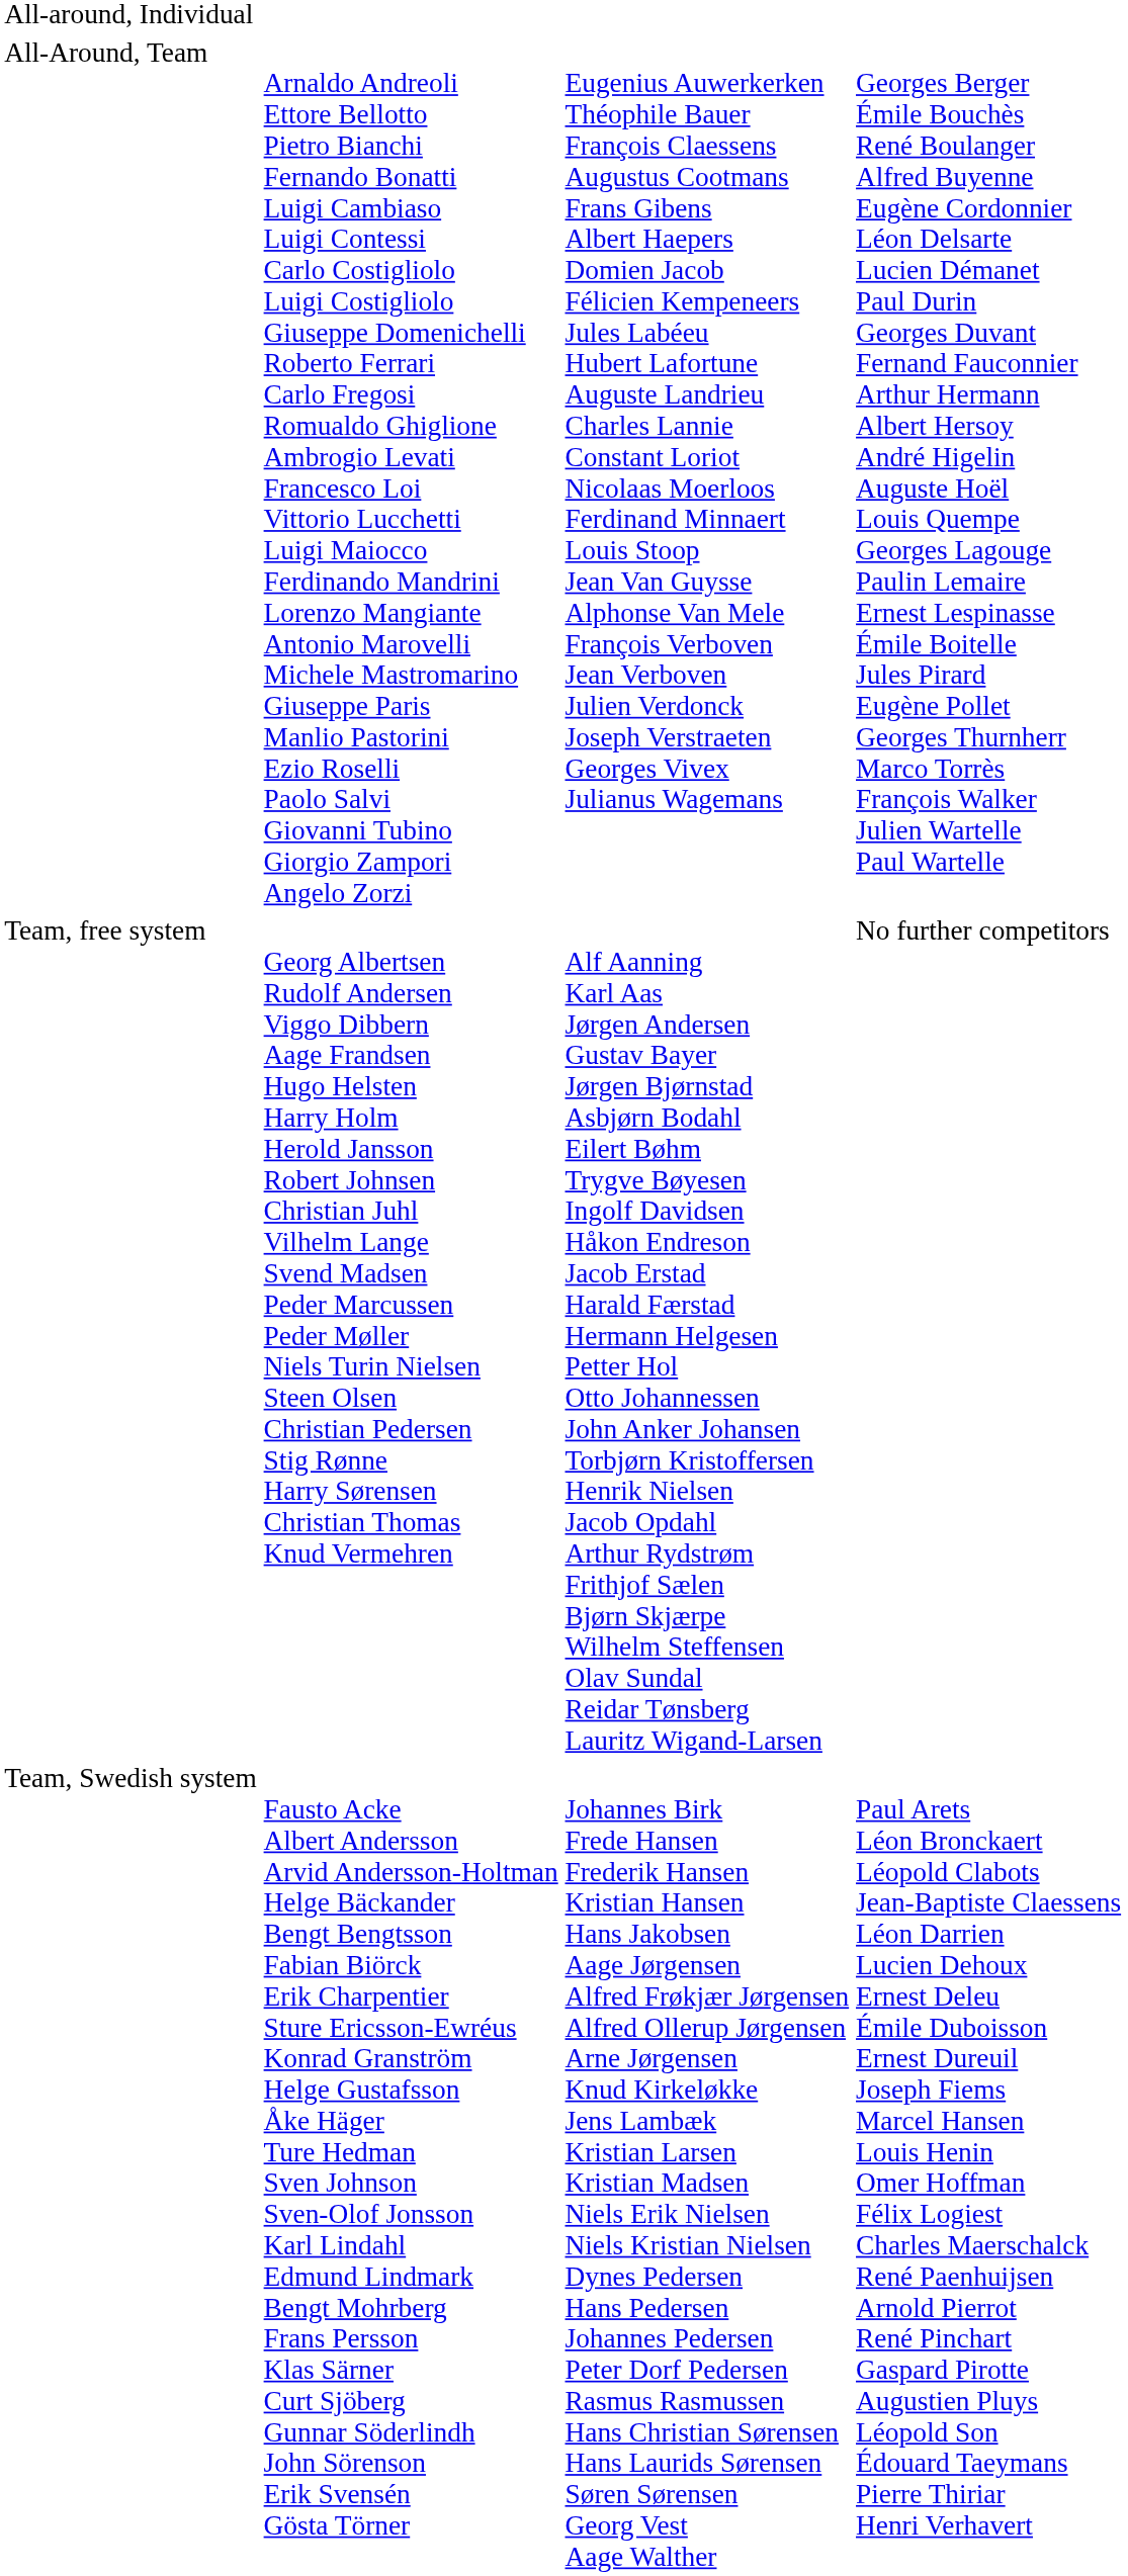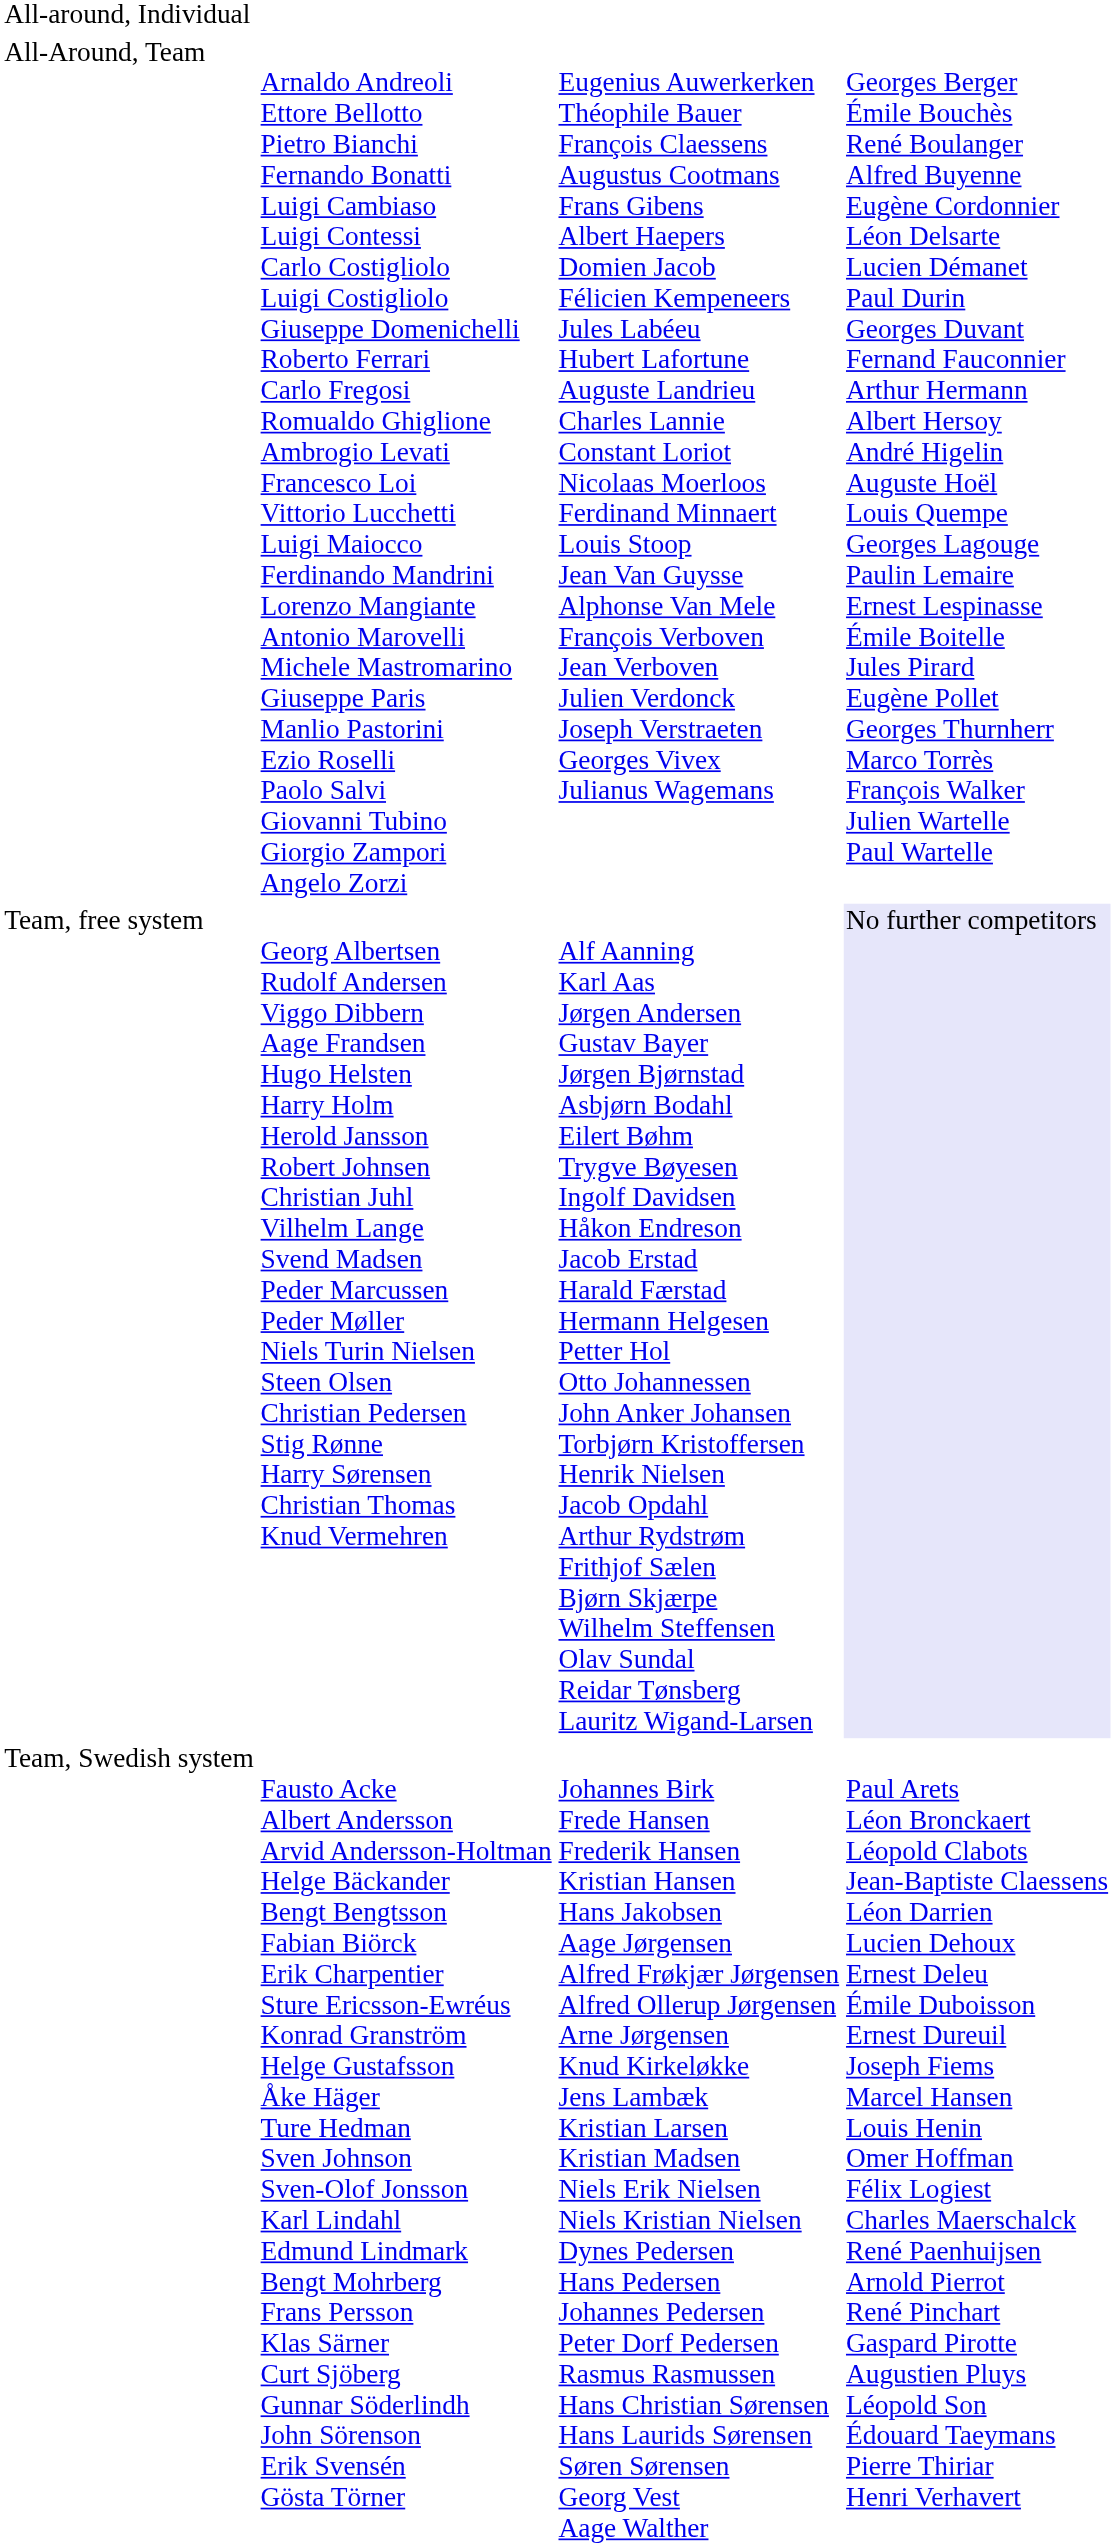Team, free system | column 4: no background -> lavender background
